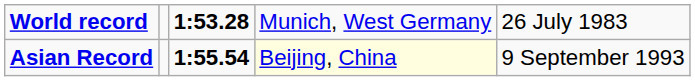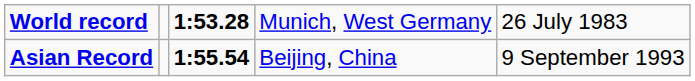Asian Record | column 4: lightyellow background -> no background
